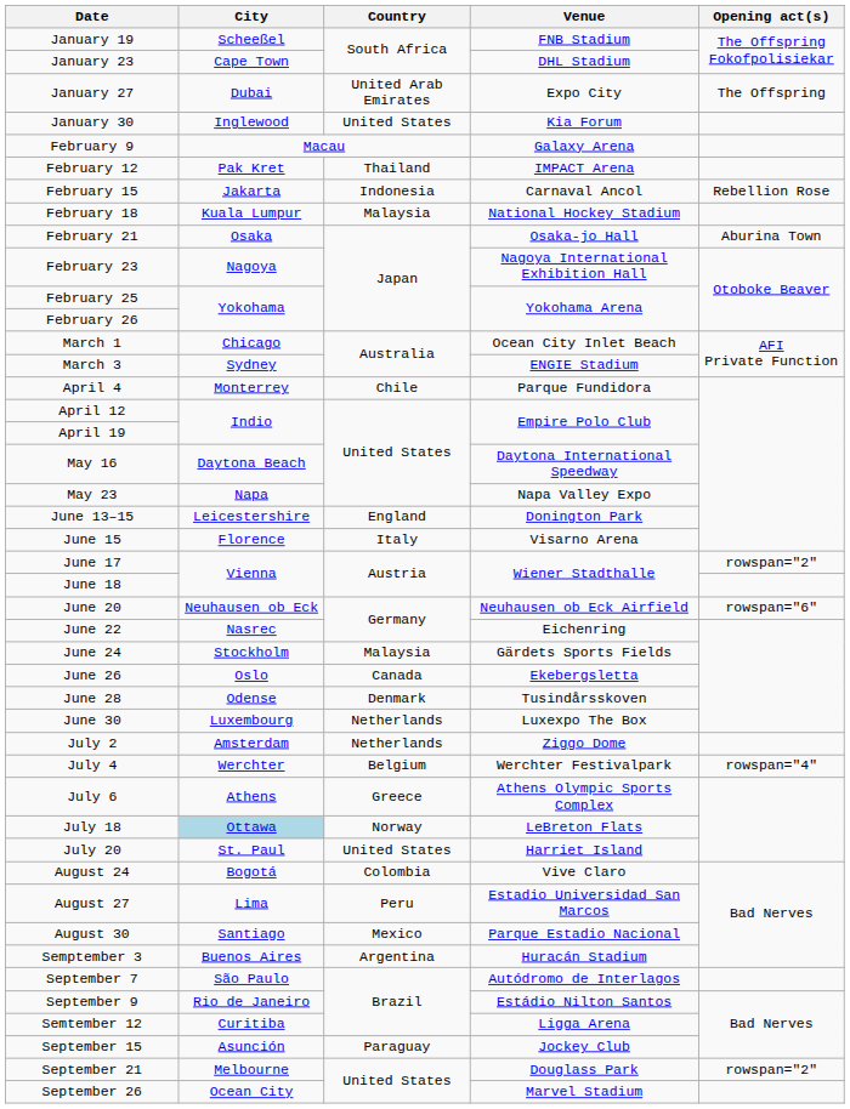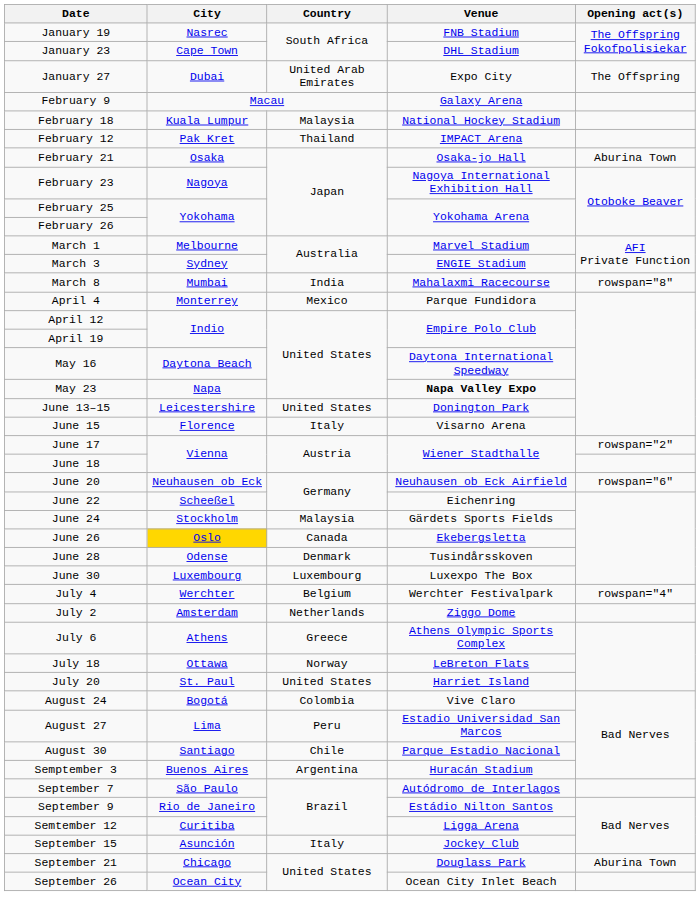January 19 | City: Scheeßel -> Nasrec
- row: January 30 | Inglewood | United States | Kia Forum
rows swapped: February 12 <-> February 18
- row: February 15 | Jakarta | Indonesia | Carnaval Ancol | Rebellion Rose
March 1 | City: Chicago -> Melbourne
March 1 | Venue: Ocean City Inlet Beach -> Marvel Stadium
+ row: March 8 | Mumbai | India | Mahalaxmi Racecourse | rowspan="8"
April 4 | Country: Chile -> Mexico
May 23 | Venue: normal -> bold
June 13–15 | Country: England -> United States
June 22 | City: Nasrec -> Scheeßel
June 26 | City: no background -> gold background
June 30 | Country: Netherlands -> Luxembourg
rows swapped: July 2 <-> July 4
July 18 | City: lightblue background -> no background
August 30 | Country: Mexico -> Chile
September 15 | Country: Paraguay -> Italy
September 21 | City: Melbourne -> Chicago
September 21 | Opening act(s): rowspan="2" -> Aburina Town
September 26 | Venue: Marvel Stadium -> Ocean City Inlet Beach
